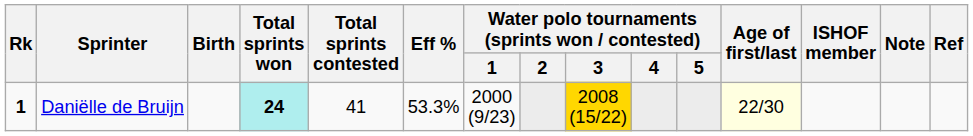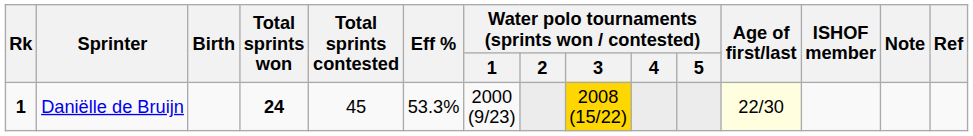Daniëlle de Bruijn | Total sprints won: paleturquoise background -> no background
Daniëlle de Bruijn | Total sprints contested: 41 -> 45
